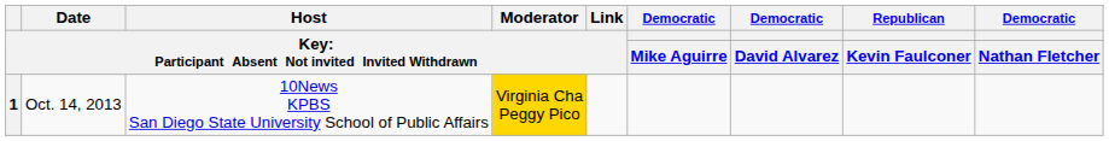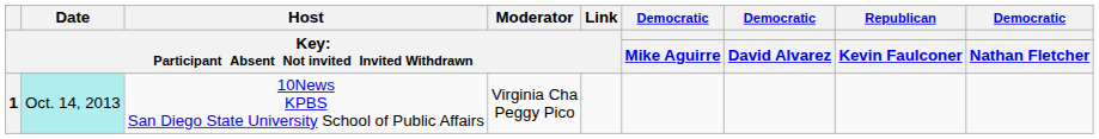1 | column 2: no background -> paleturquoise background
1 | column 4: gold background -> no background
